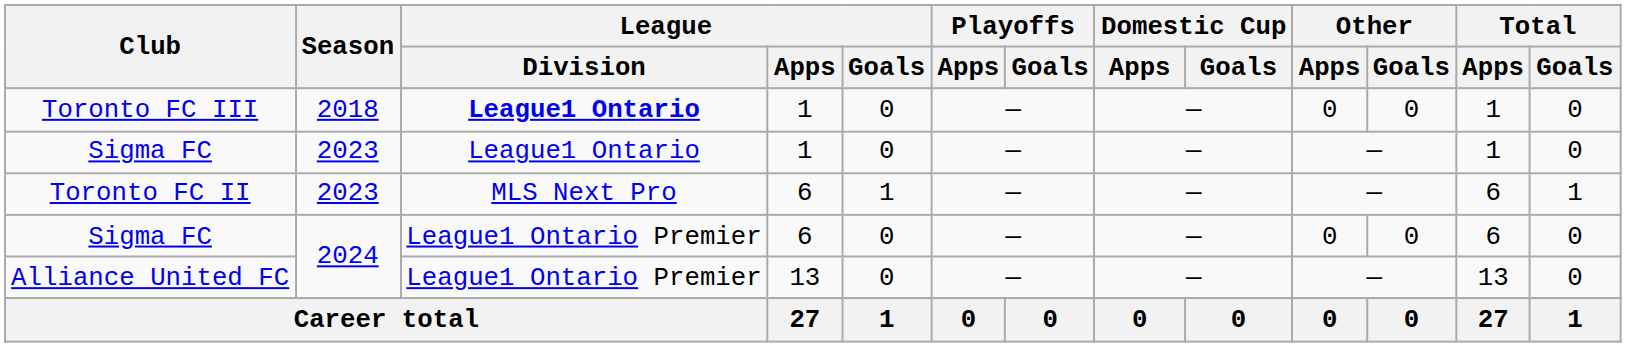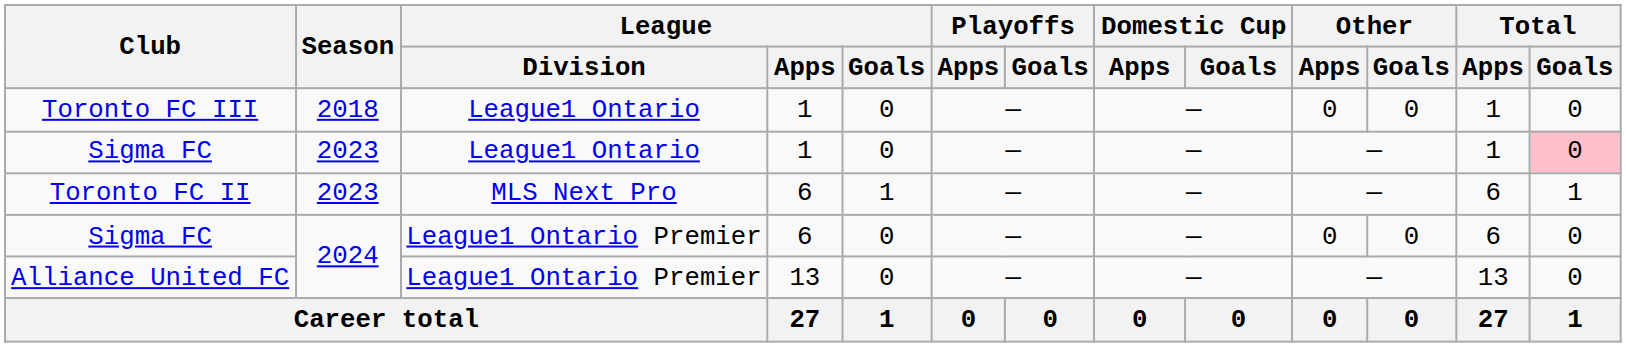Toronto FC III | League / Division: bold -> normal
Sigma FC / 2023 | Total / Goals: no background -> pink background
